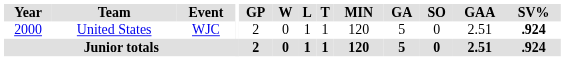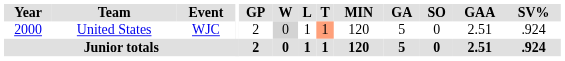United States | W: no background -> lightgrey background
United States | T: no background -> lightsalmon background
United States | SV%: bold -> normal
